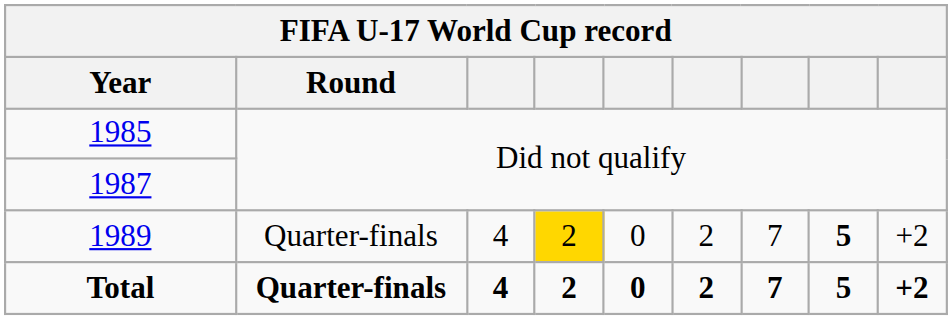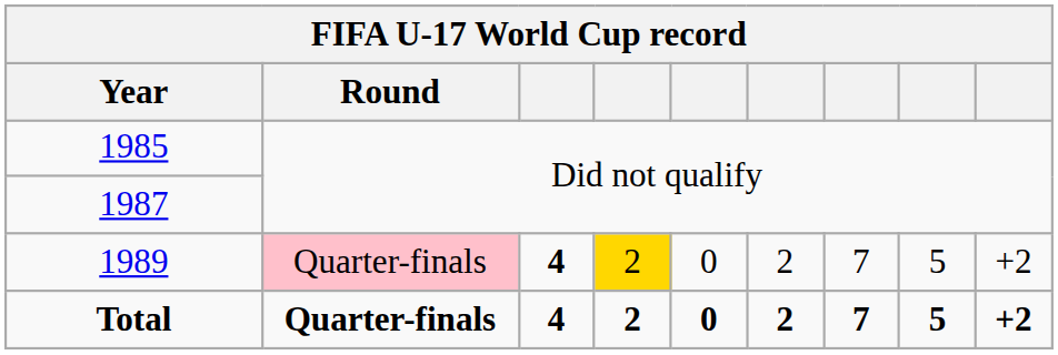1989 | FIFA U-17 World Cup record / Round: no background -> pink background
1989 | column 3: normal -> bold
1989 | column 8: bold -> normal
